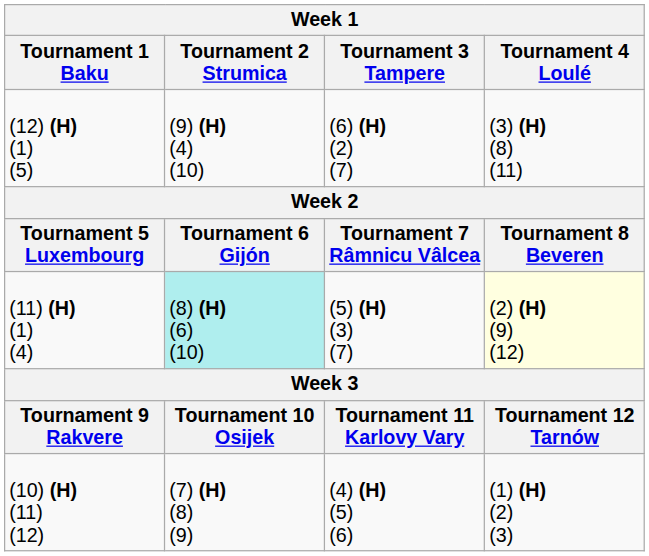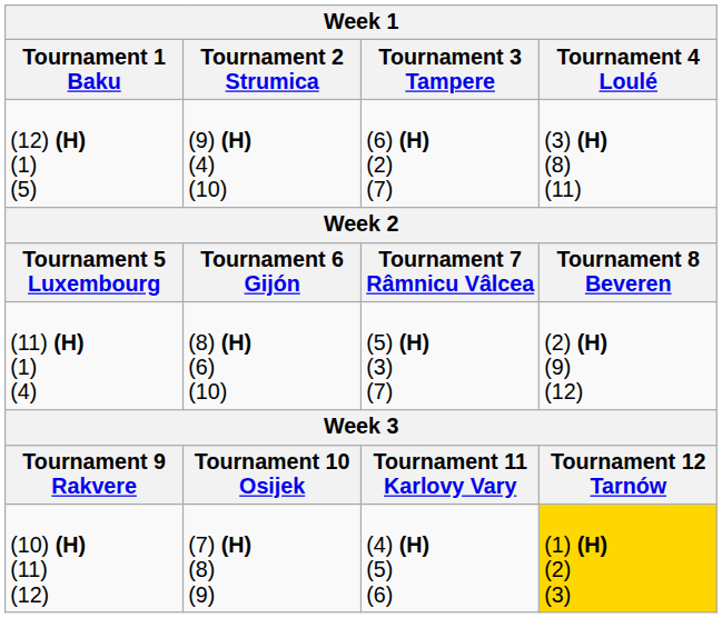(11) (H) (1) (4) | Tournament 2 Strumica: paleturquoise background -> no background
(11) (H) (1) (4) | Tournament 4 Loulé: lightyellow background -> no background
(10) (H) (11) (12) | Tournament 4 Loulé: no background -> gold background
